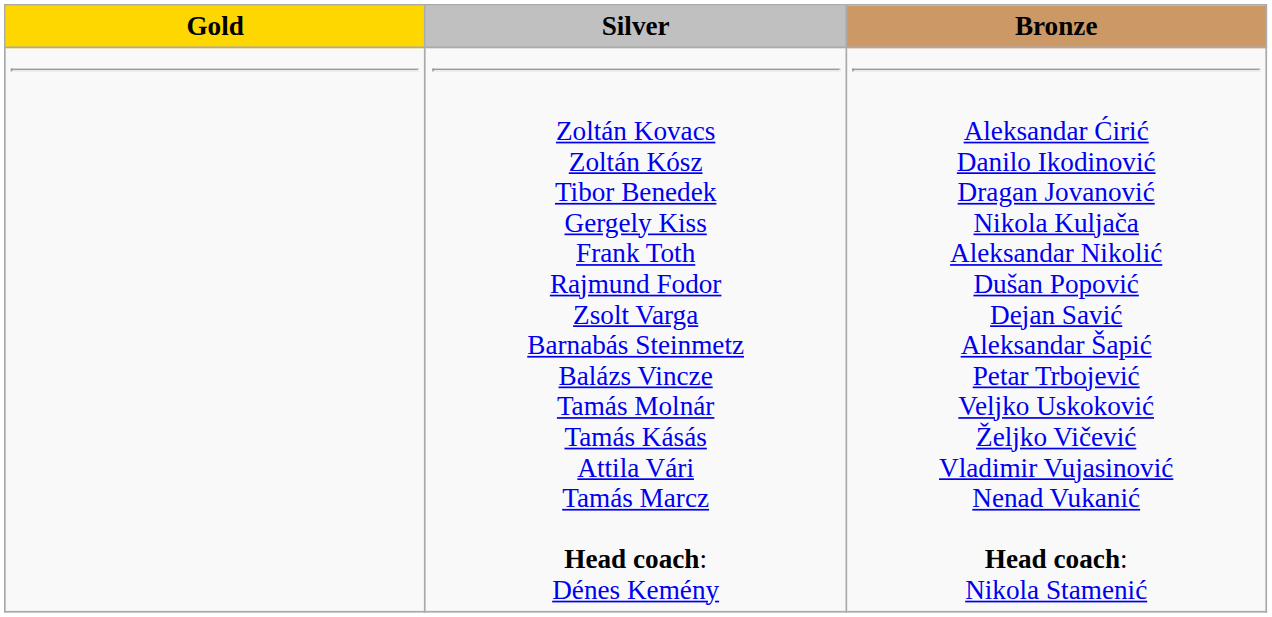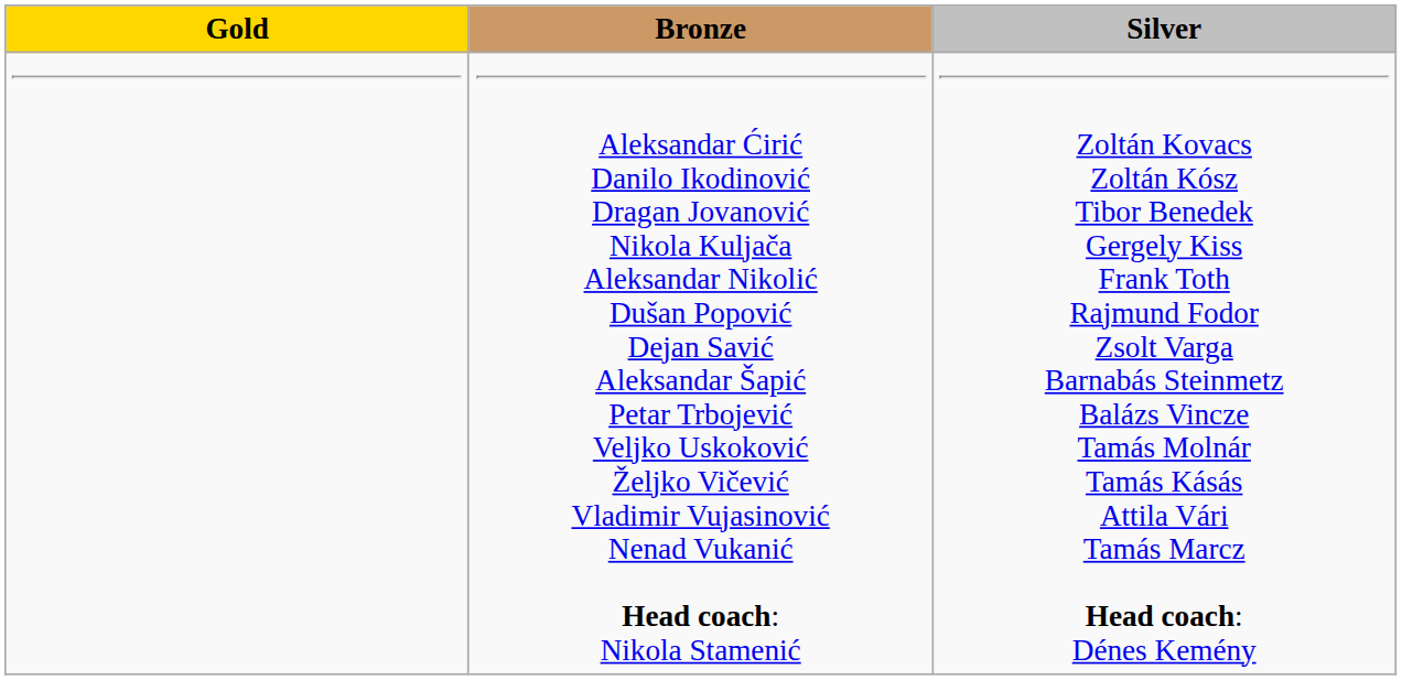columns swapped: Silver <-> Bronze
